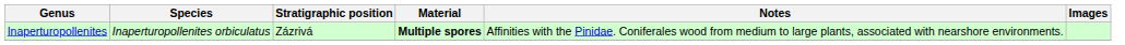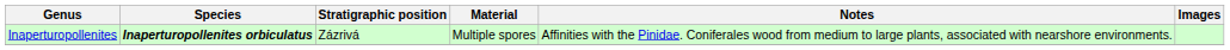Inaperturopollenites | Species: normal -> bold
Inaperturopollenites | Material: bold -> normal
